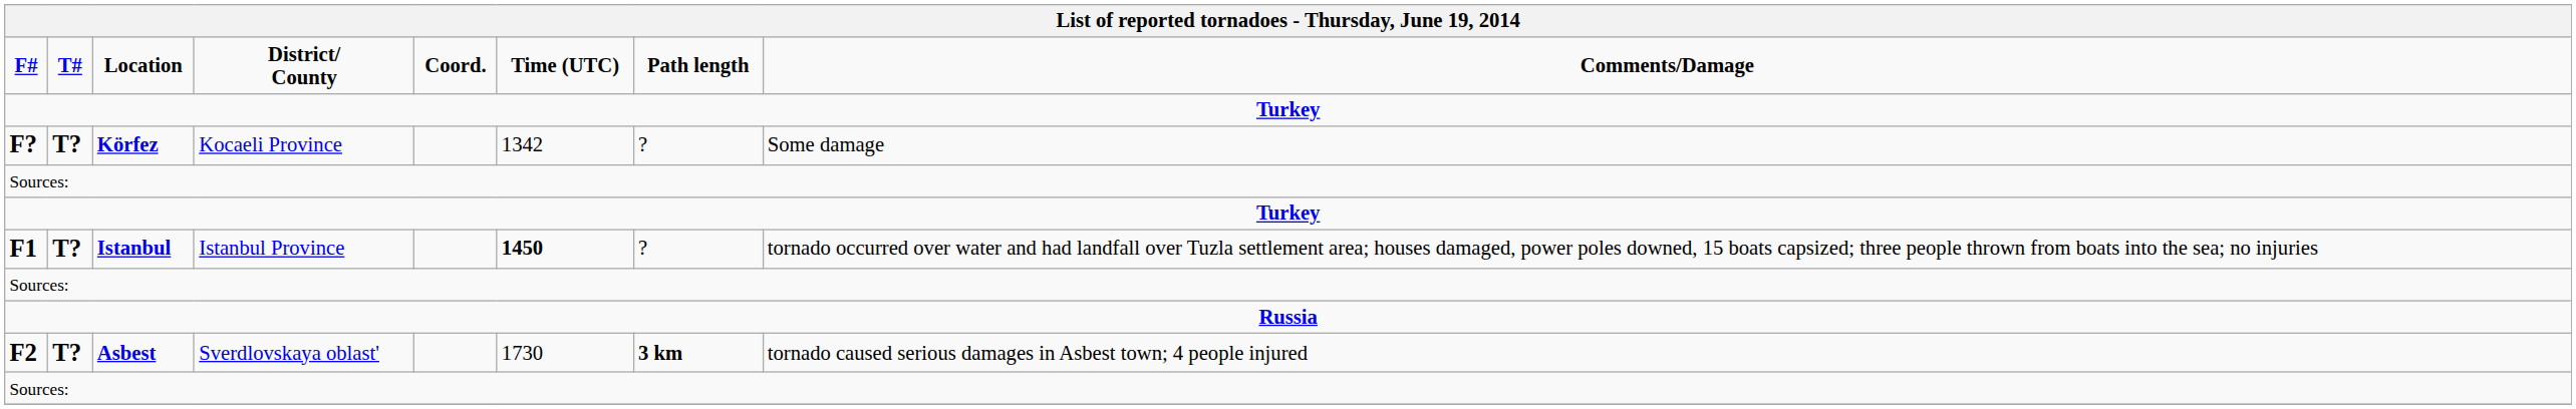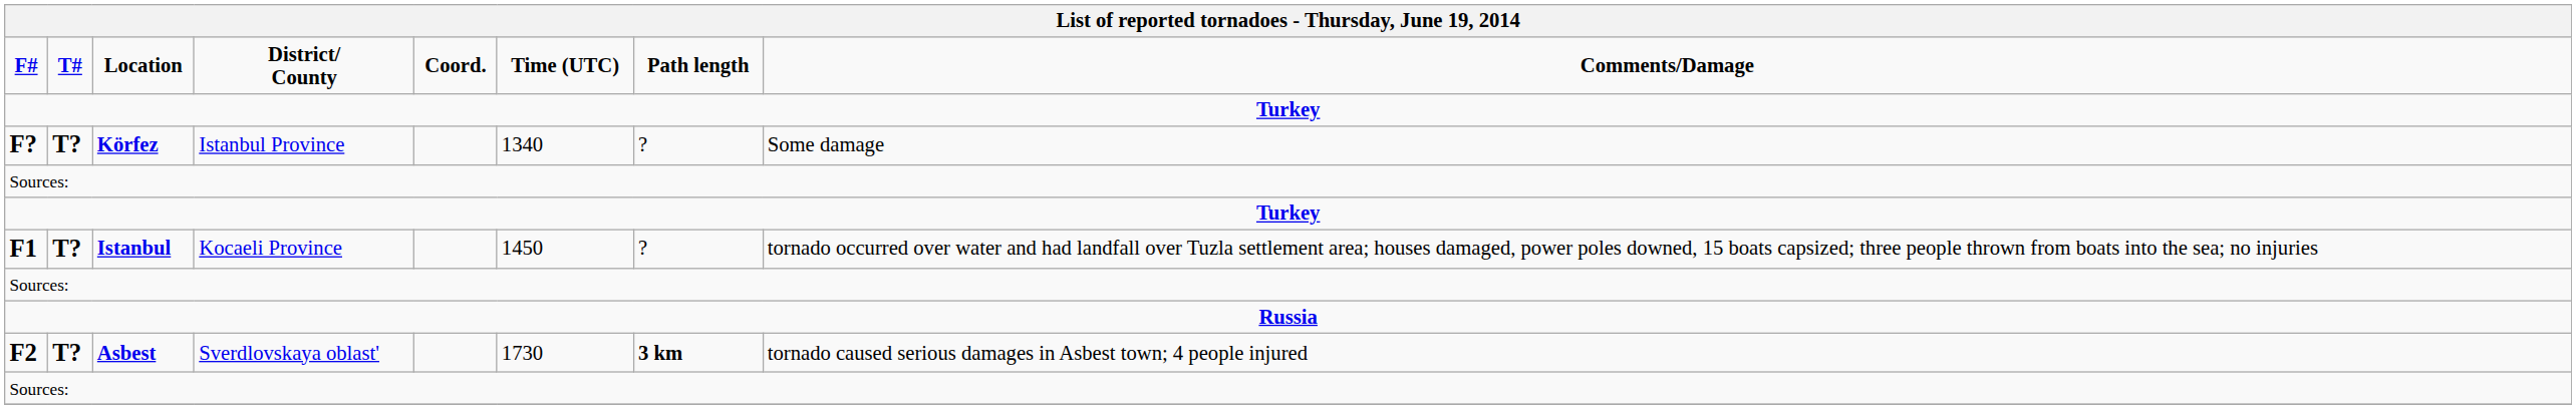F? | District/ County: Kocaeli Province -> Istanbul Province
F? | Time (UTC): 1342 -> 1340
F1 | District/ County: Istanbul Province -> Kocaeli Province
F1 | Time (UTC): bold -> normal
